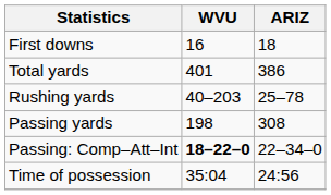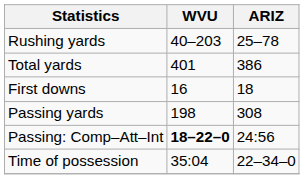rows swapped: First downs <-> Rushing yards
Passing: Comp–Att–Int | ARIZ: 22–34–0 -> 24:56
Time of possession | ARIZ: 24:56 -> 22–34–0
